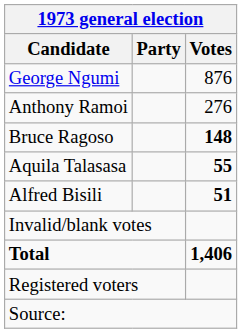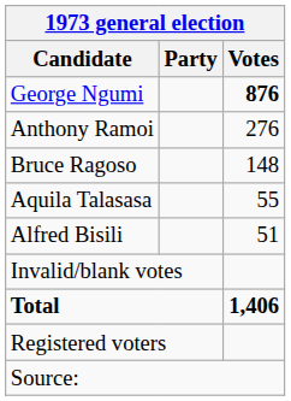George Ngumi | Votes: normal -> bold
Bruce Ragoso | Votes: bold -> normal
Aquila Talasasa | Votes: bold -> normal
Alfred Bisili | Votes: bold -> normal
